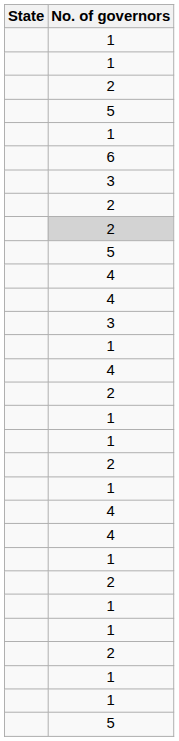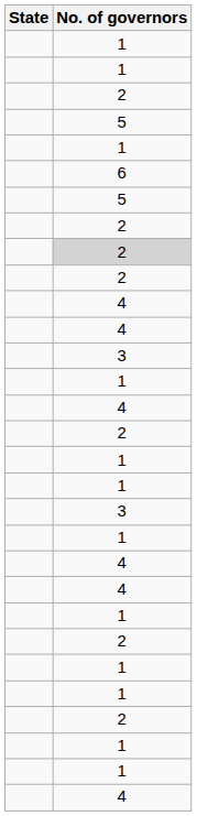row 8 | No. of governors: 3 -> 5
row 11 | No. of governors: 5 -> 2
row 20 | No. of governors: 2 -> 3
row 31 | No. of governors: 5 -> 4
